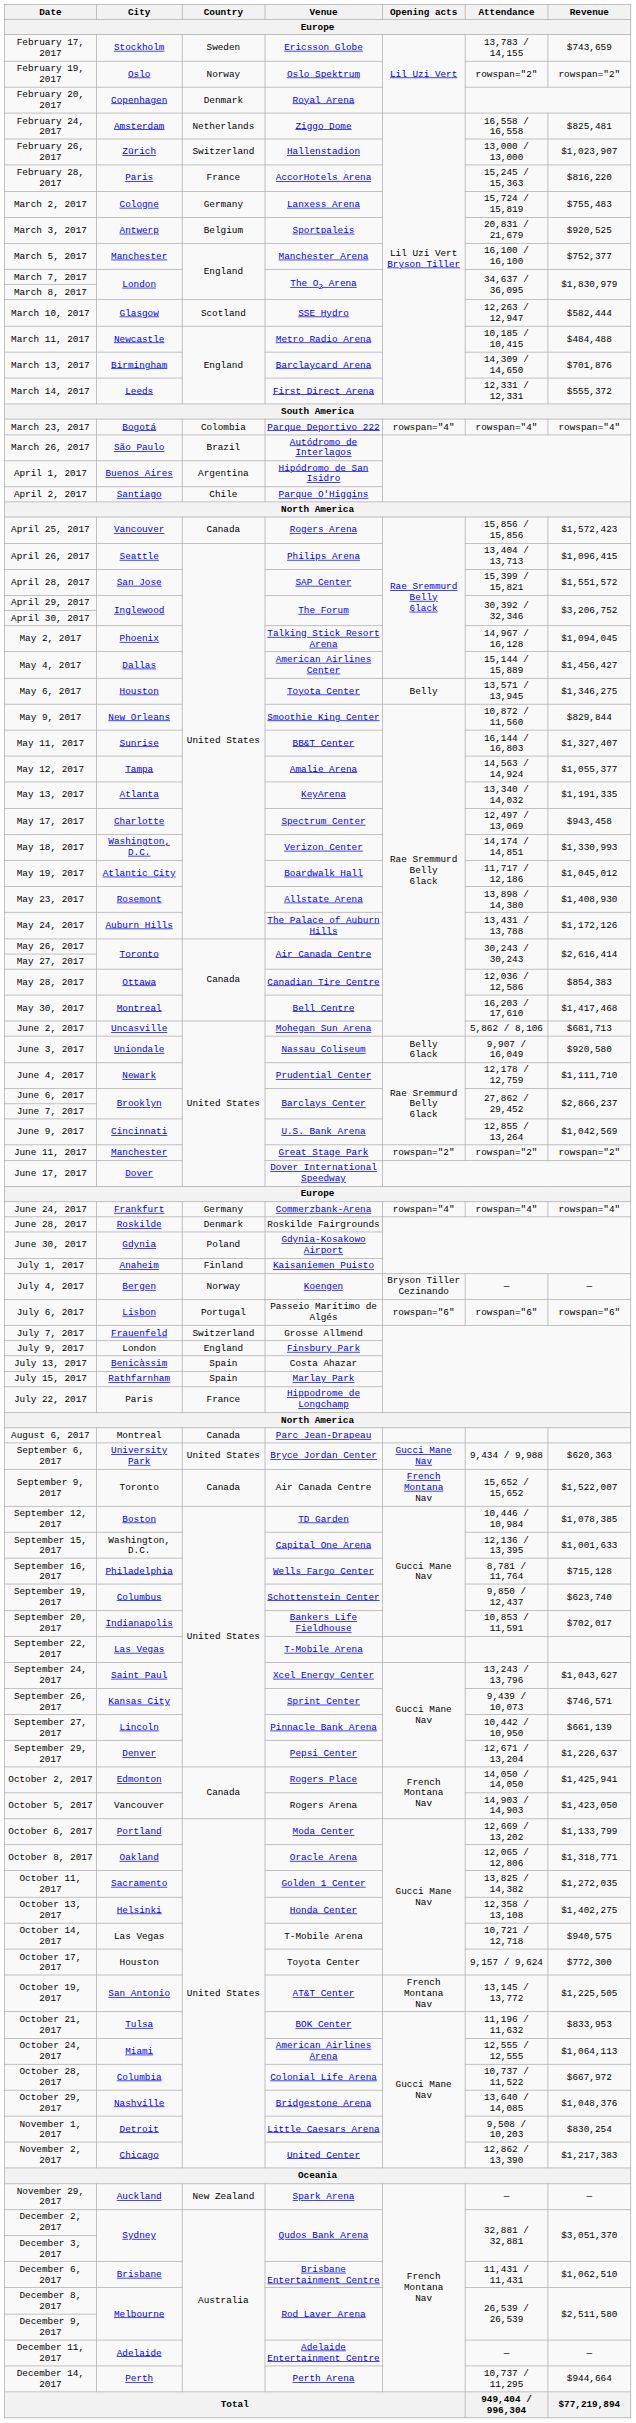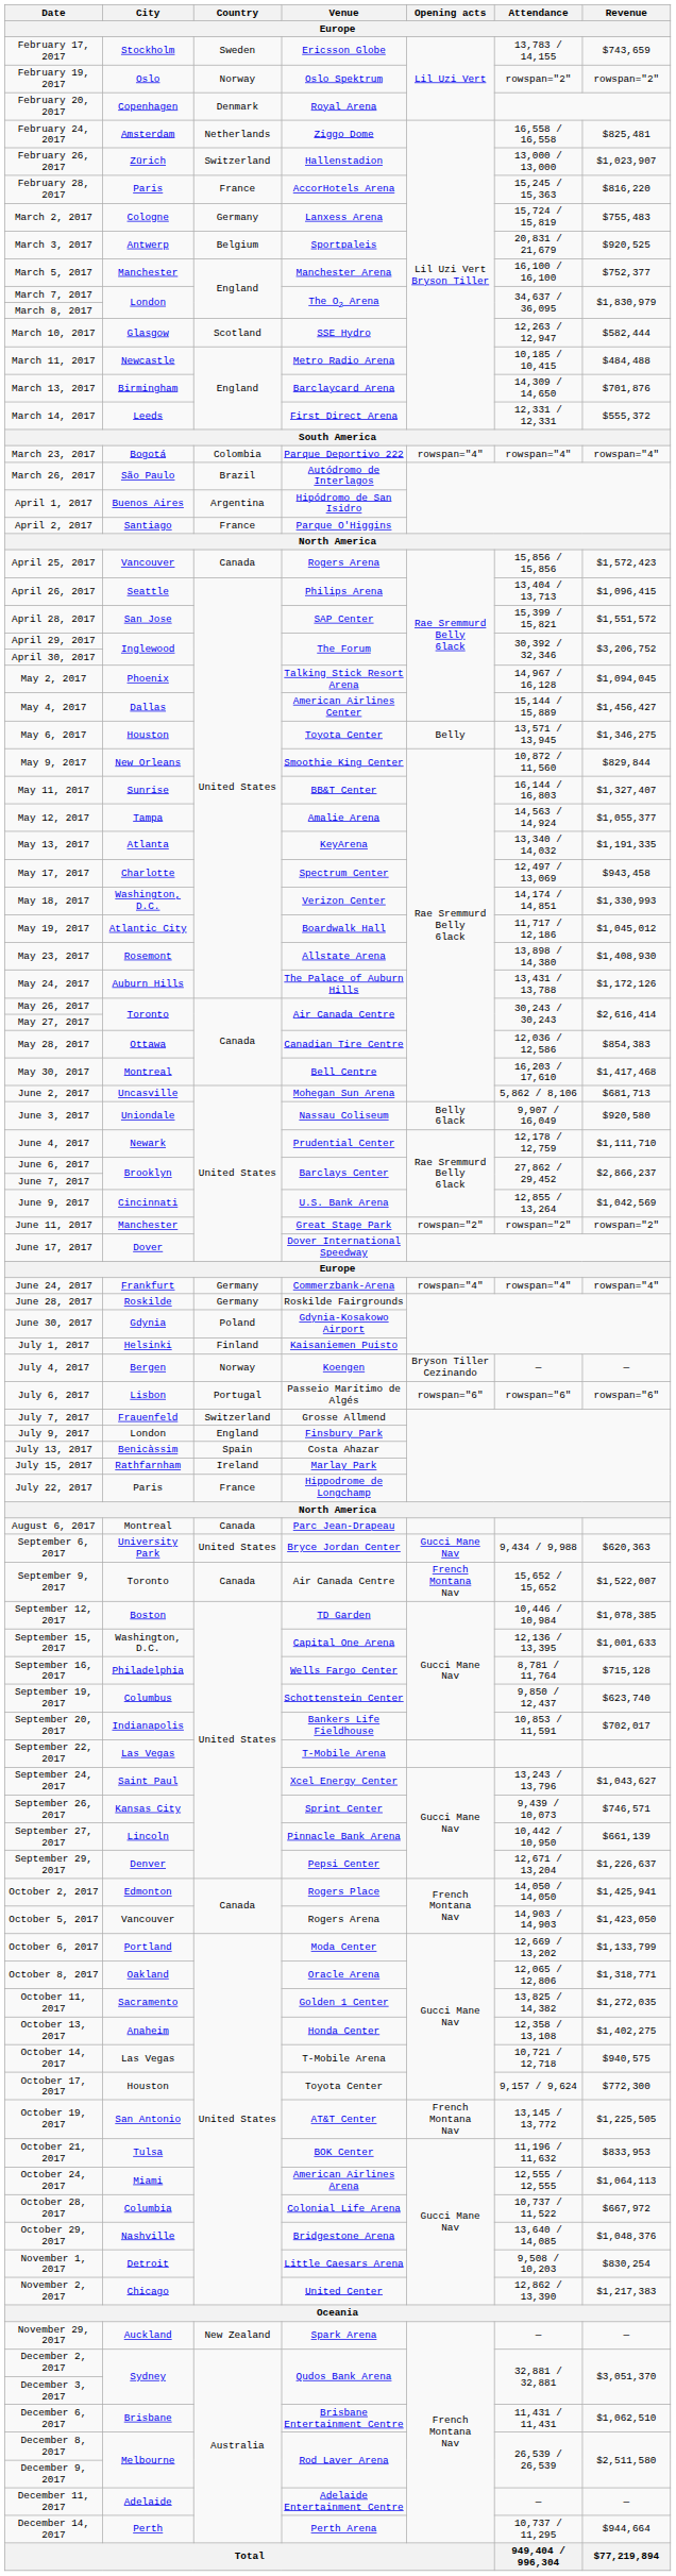April 2, 2017 | Country: Chile -> France
June 28, 2017 | Country: Denmark -> Germany
July 1, 2017 | City: Anaheim -> Helsinki
July 15, 2017 | Country: Spain -> Ireland
October 13, 2017 | City: Helsinki -> Anaheim
